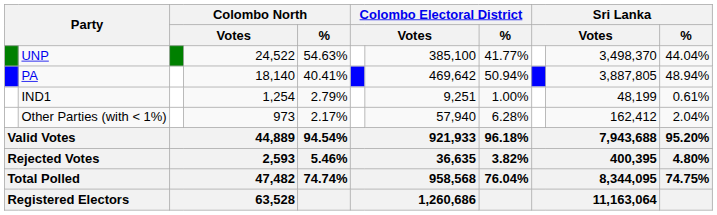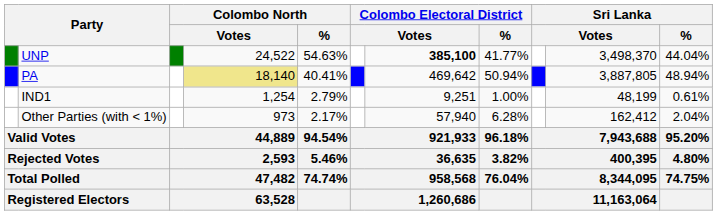UNP | column 7: normal -> bold
PA | column 4: no background -> khaki background
